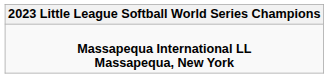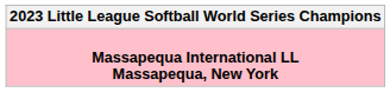row 2 | column 1: no background -> pink background
